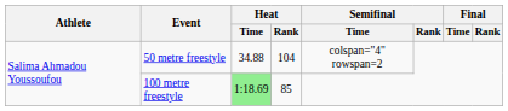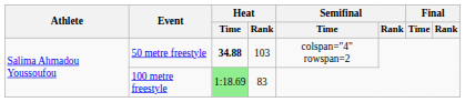50 metre freestyle | Heat / Time: normal -> bold
50 metre freestyle | Heat / Rank: 104 -> 103
100 metre freestyle | Heat / Rank: 85 -> 83
